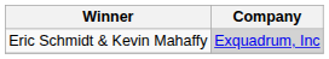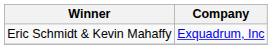Eric Schmidt & Kevin Mahaffy | Company: lightgrey background -> no background
